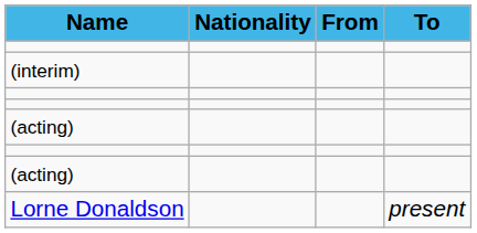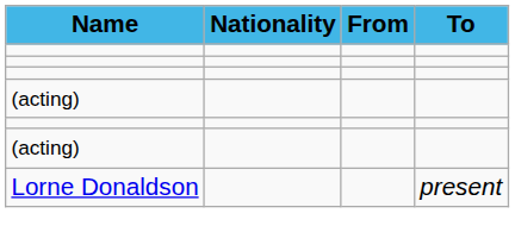- row: (interim)
